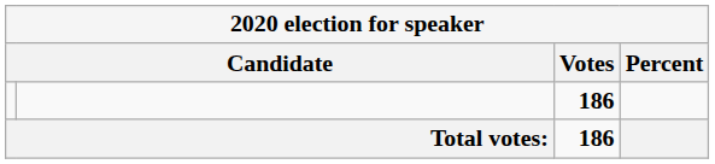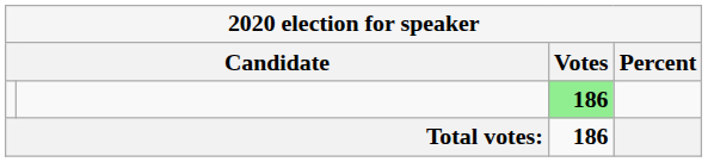row 3 | Votes: no background -> lightgreen background
